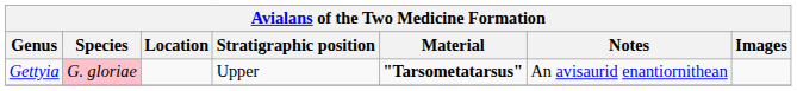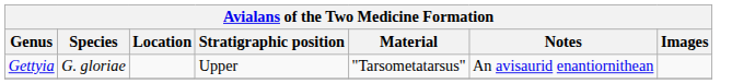Gettyia | Species: pink background -> no background
Gettyia | Material: bold -> normal
